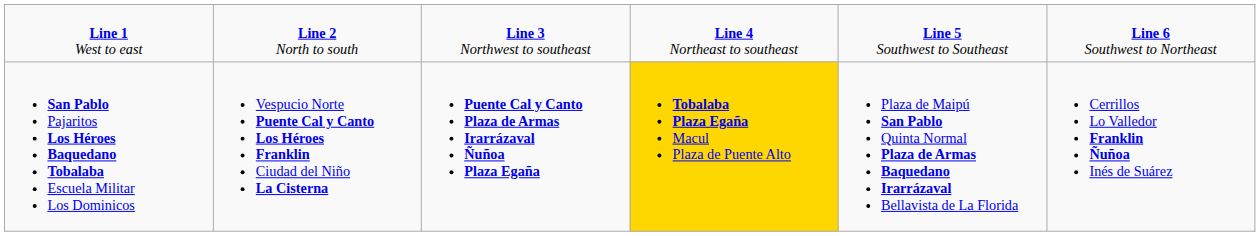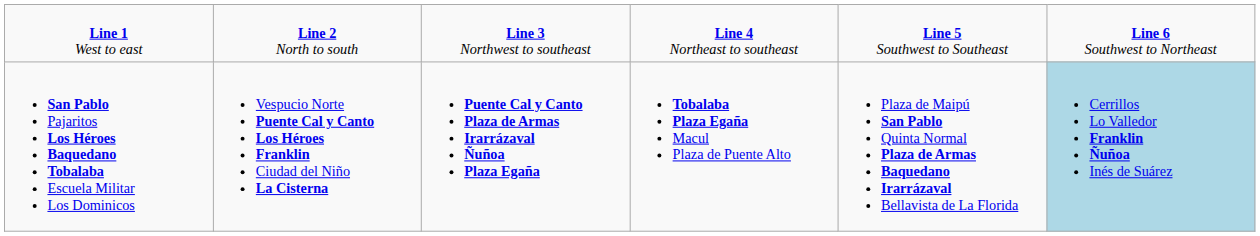row 2 | column 4: gold background -> no background
row 2 | column 6: no background -> lightblue background
